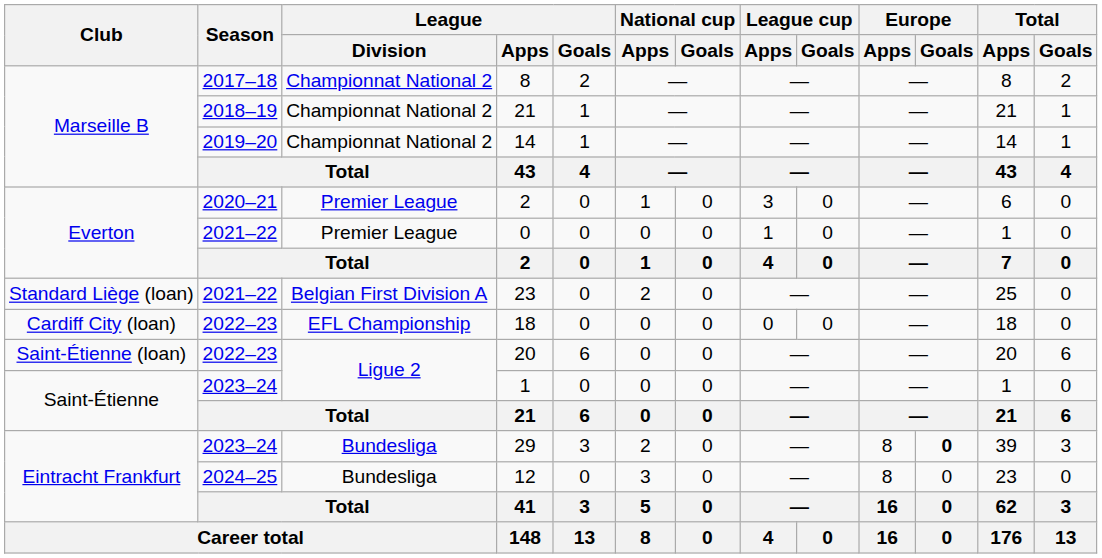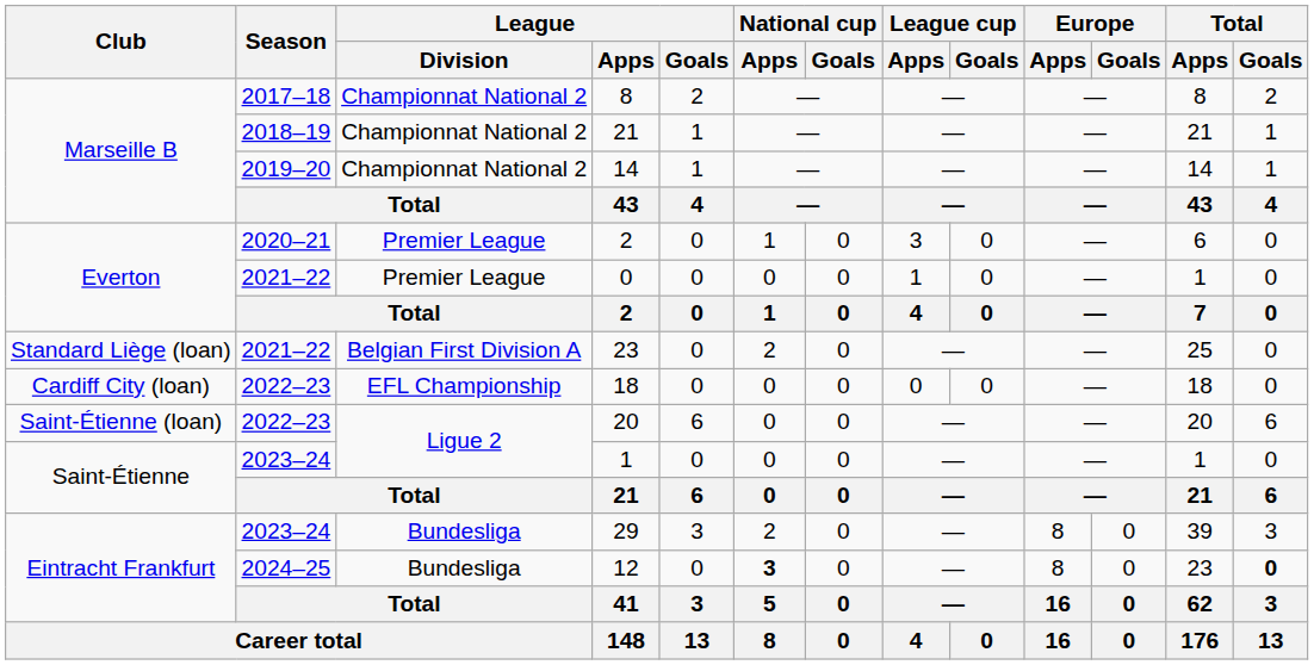29 | Europe / Goals: bold -> normal
12 | National cup / Apps: normal -> bold
12 | Total / Goals: normal -> bold
